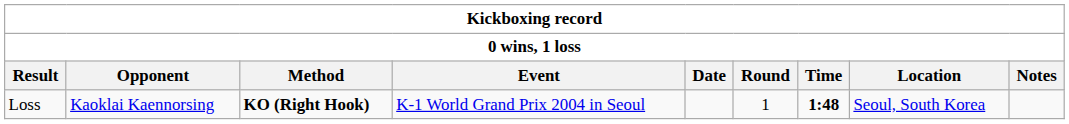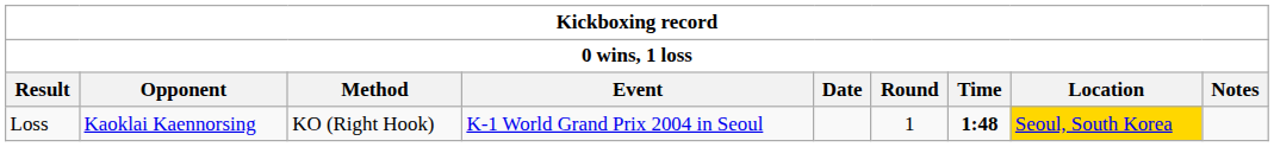Loss | Method: bold -> normal
Loss | Location: no background -> gold background
